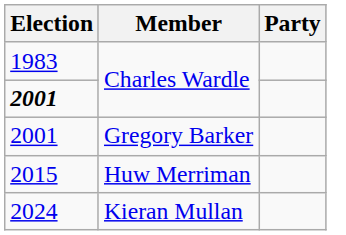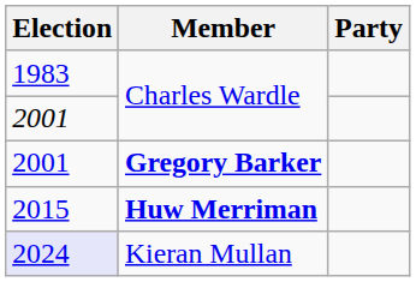2001 / Charles Wardle | Election: bold -> normal
2001 / Gregory Barker | Member: normal -> bold
2015 | Member: normal -> bold
2024 | Election: no background -> lavender background
